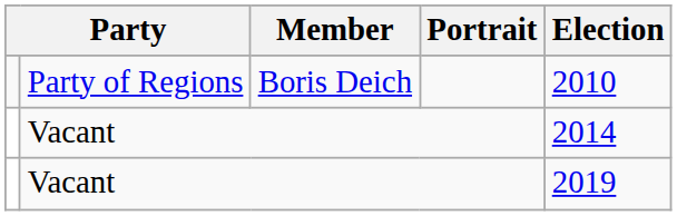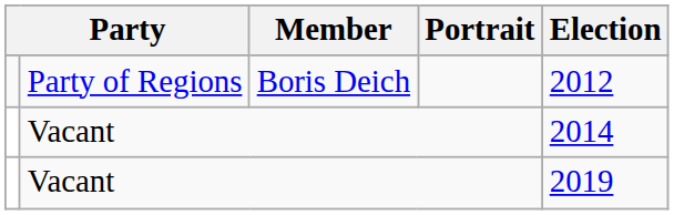Party of Regions | Election: 2010 -> 2012
